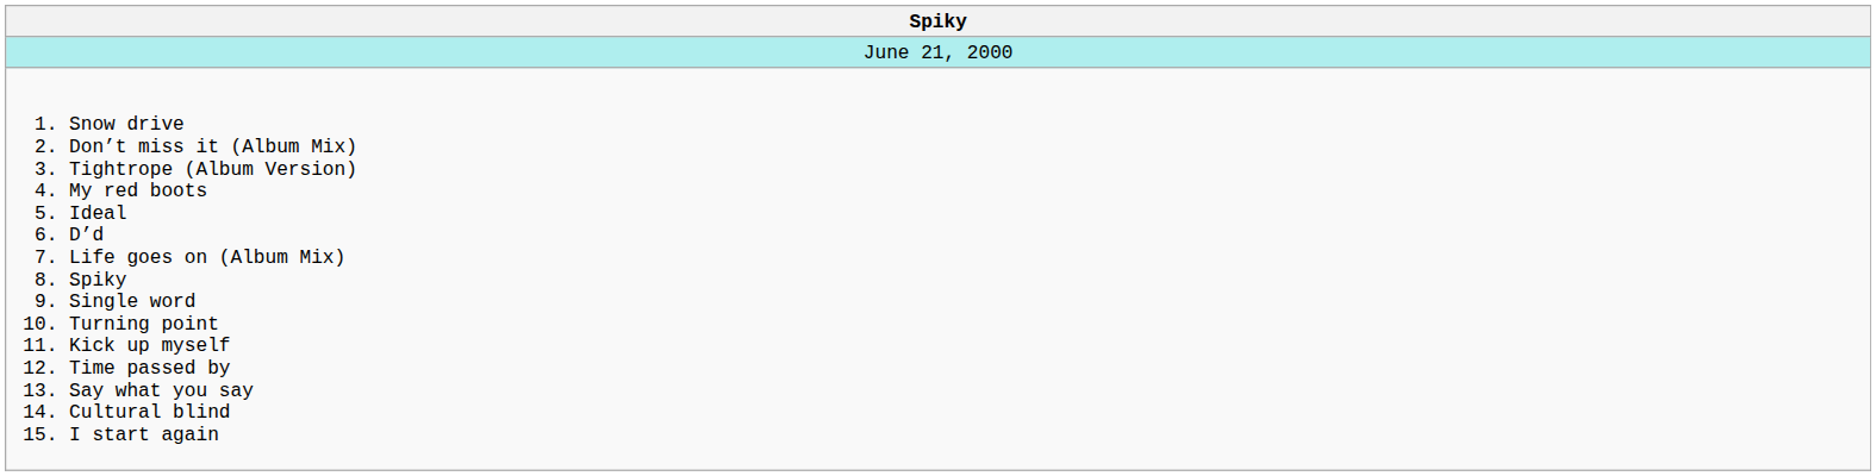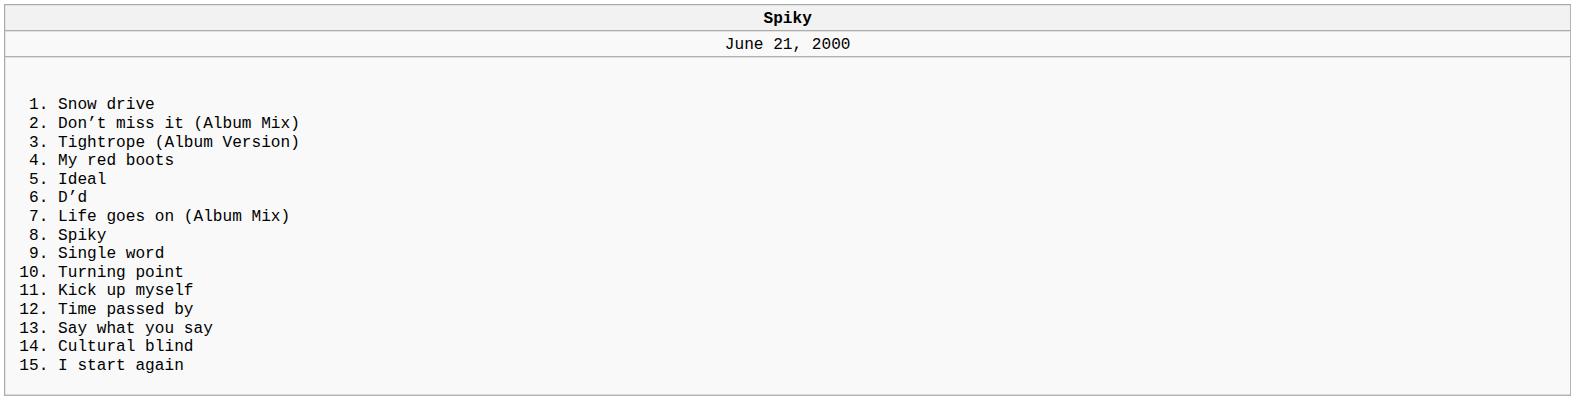row 2 | column 1: paleturquoise background -> no background
